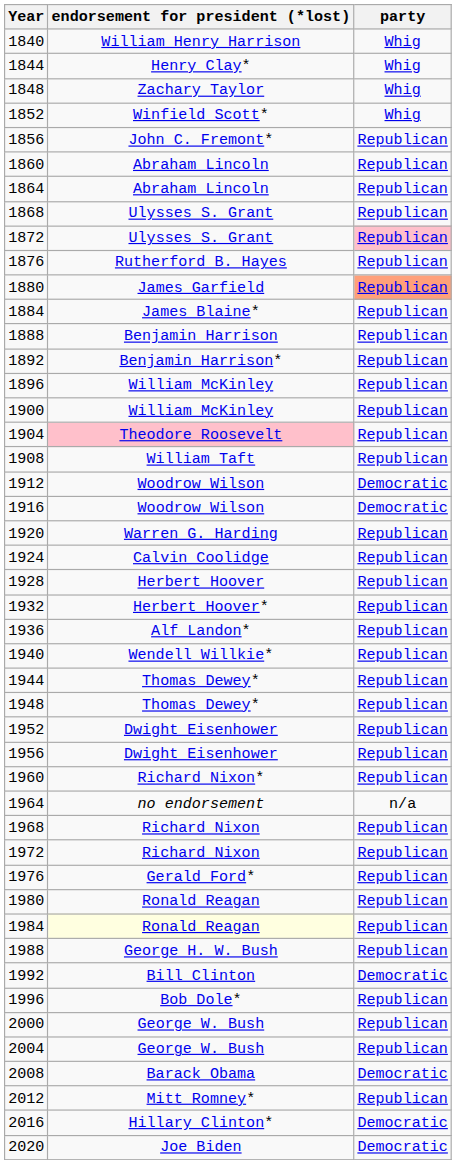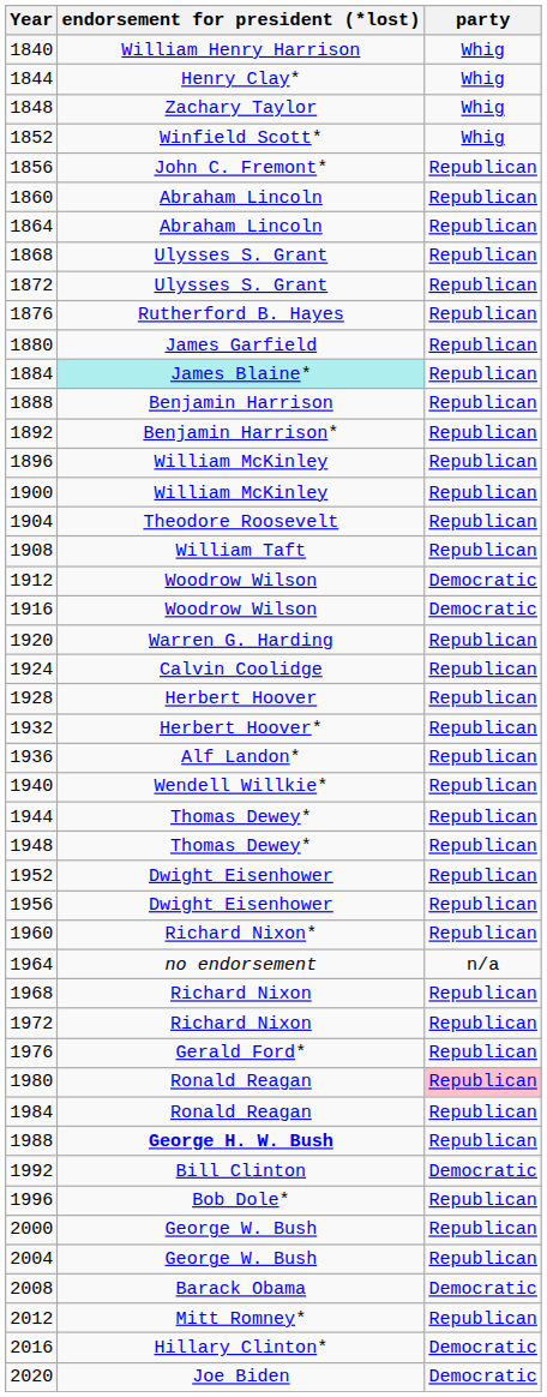1872 | party: pink background -> no background
1880 | party: lightsalmon background -> no background
1884 | endorsement for president (*lost): no background -> paleturquoise background
1904 | endorsement for president (*lost): pink background -> no background
1980 | party: no background -> pink background
1984 | endorsement for president (*lost): lightyellow background -> no background
1988 | endorsement for president (*lost): normal -> bold
